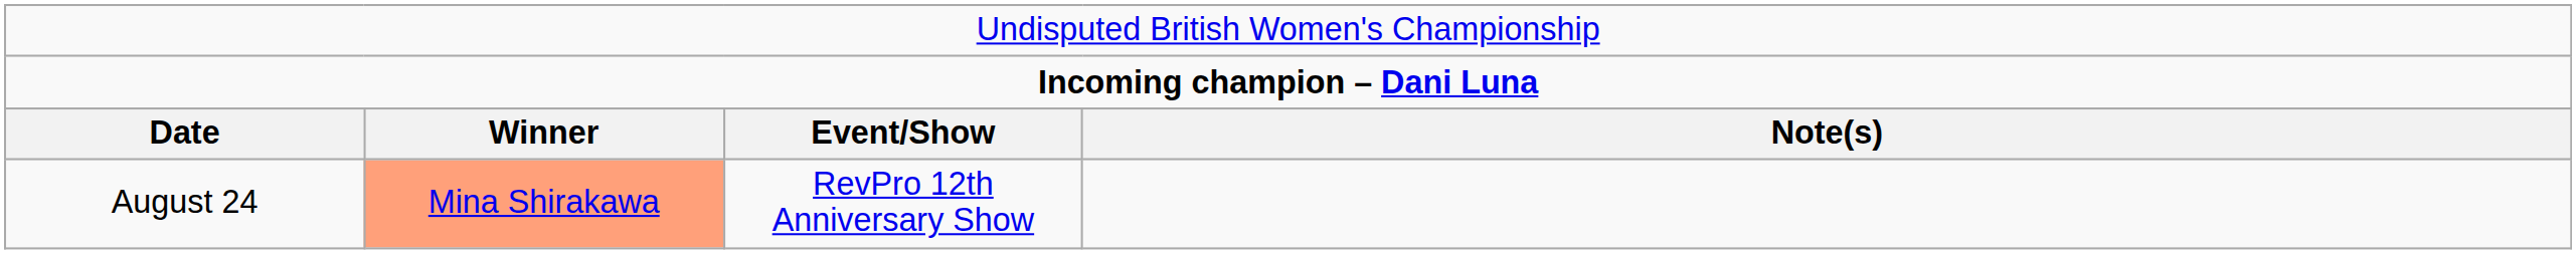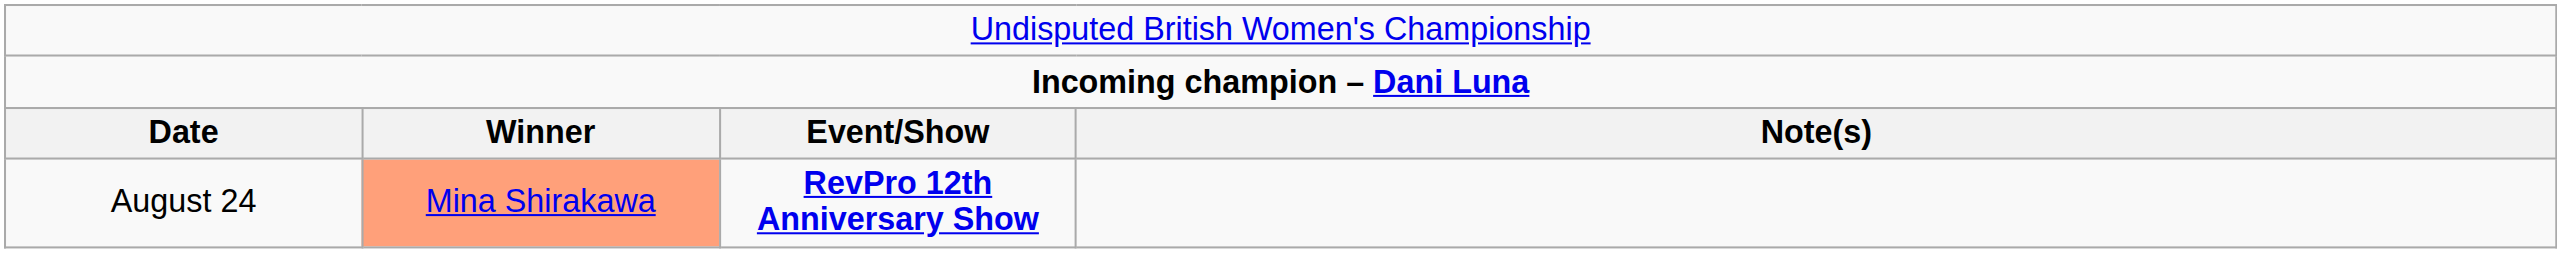August 24 | column 3: normal -> bold
